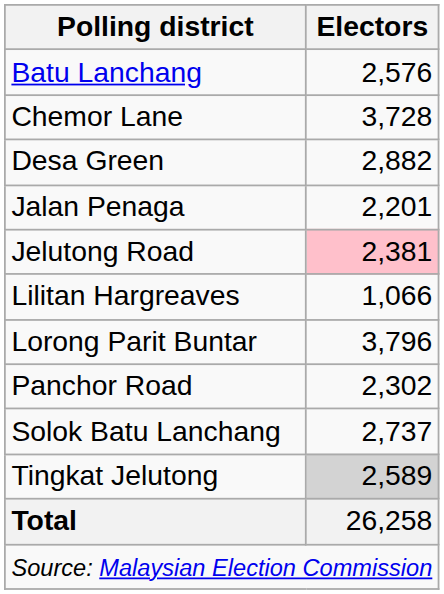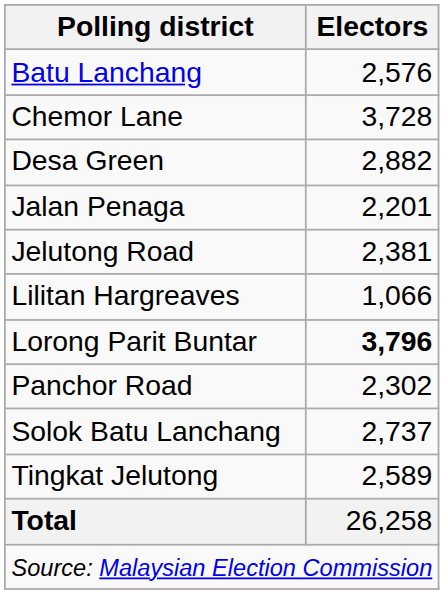Jelutong Road | Electors: pink background -> no background
Lorong Parit Buntar | Electors: normal -> bold
Tingkat Jelutong | Electors: lightgrey background -> no background
